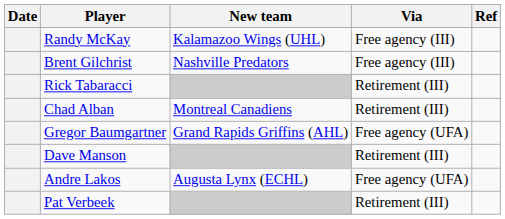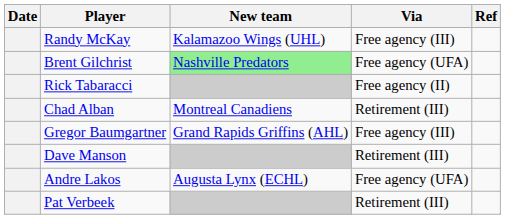Brent Gilchrist | New team: no background -> lightgreen background
Brent Gilchrist | Via: Free agency (III) -> Free agency (UFA)
Rick Tabaracci | Via: Retirement (III) -> Free agency (II)
Gregor Baumgartner | Via: Free agency (UFA) -> Free agency (III)
